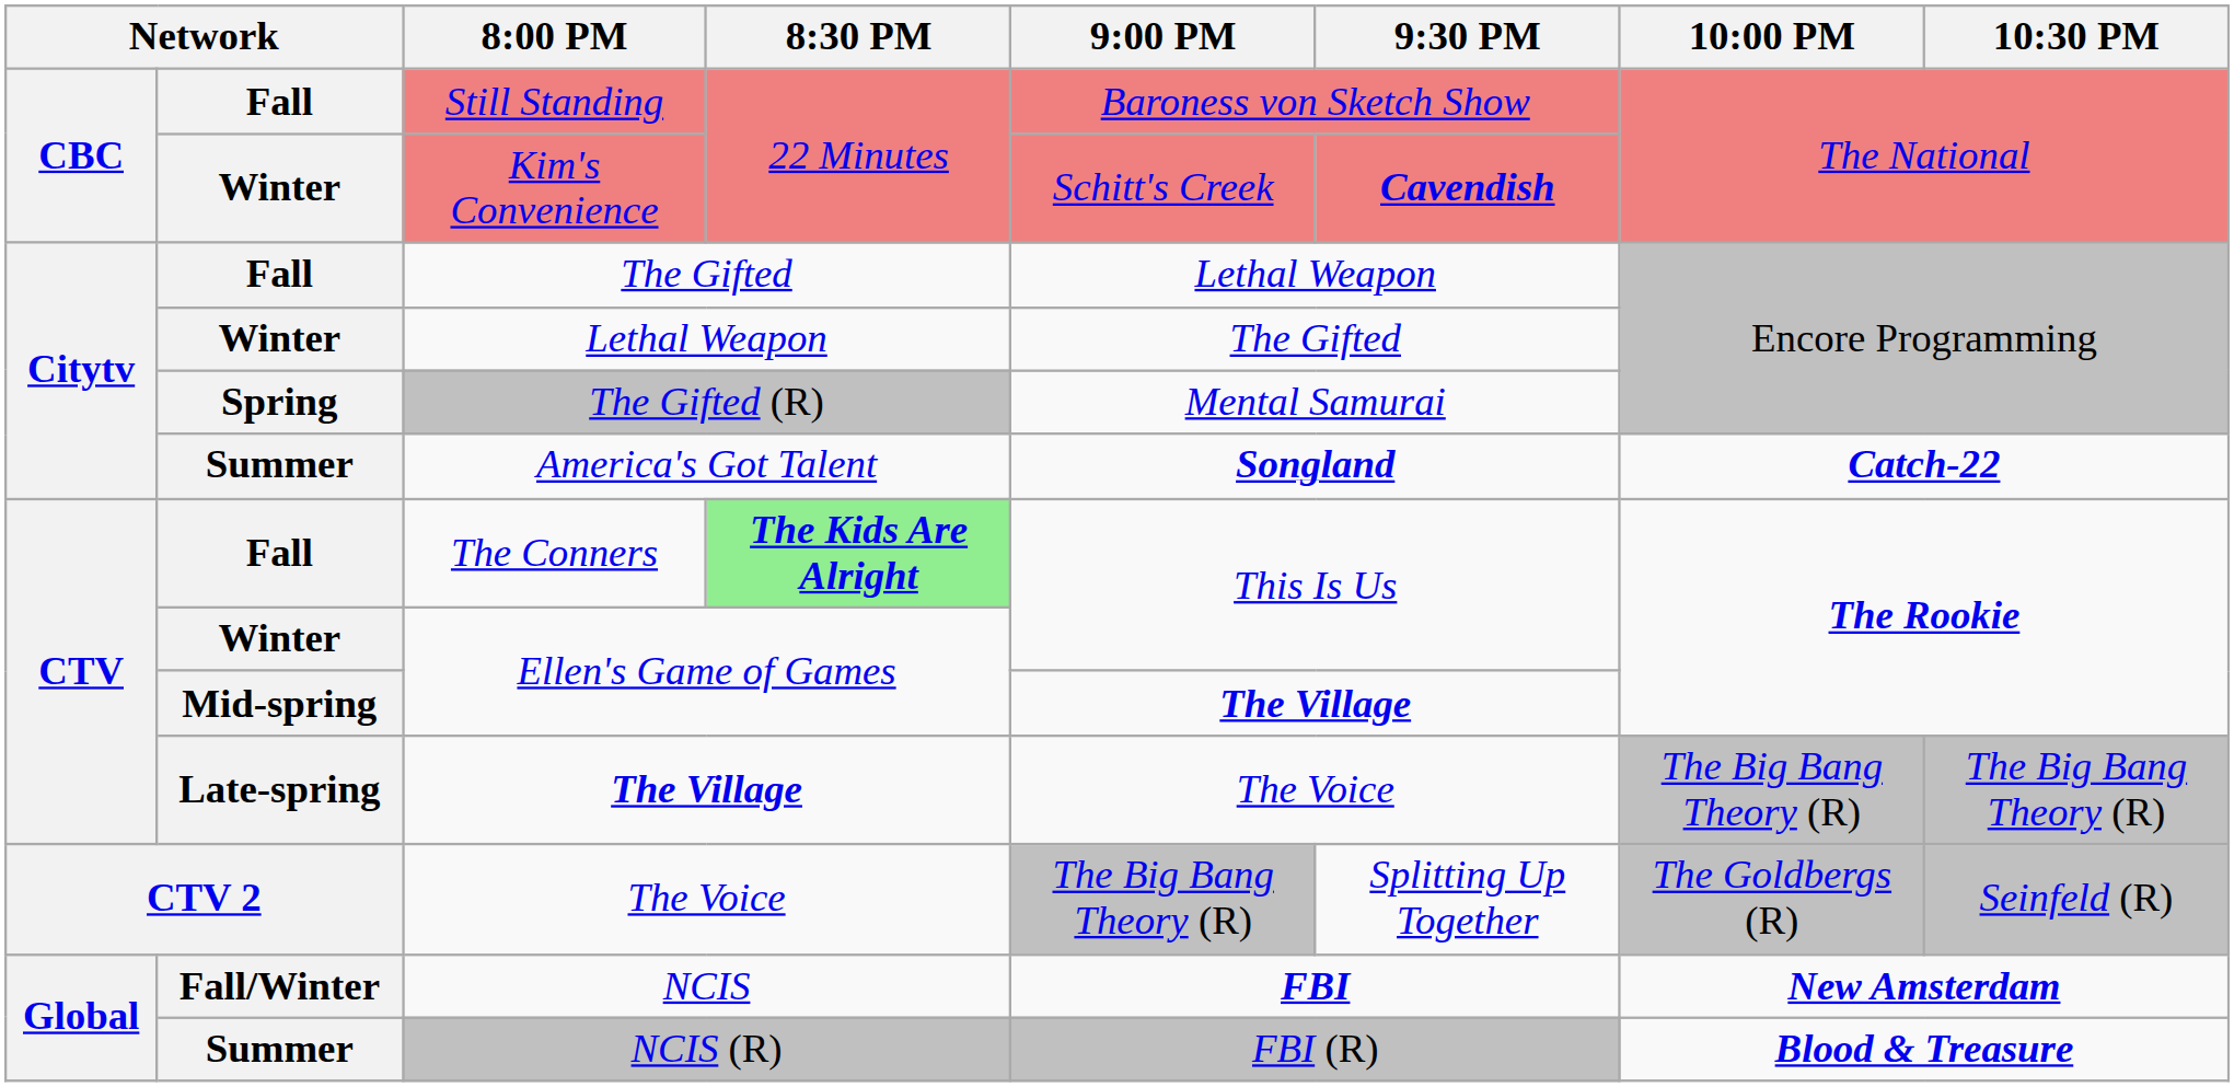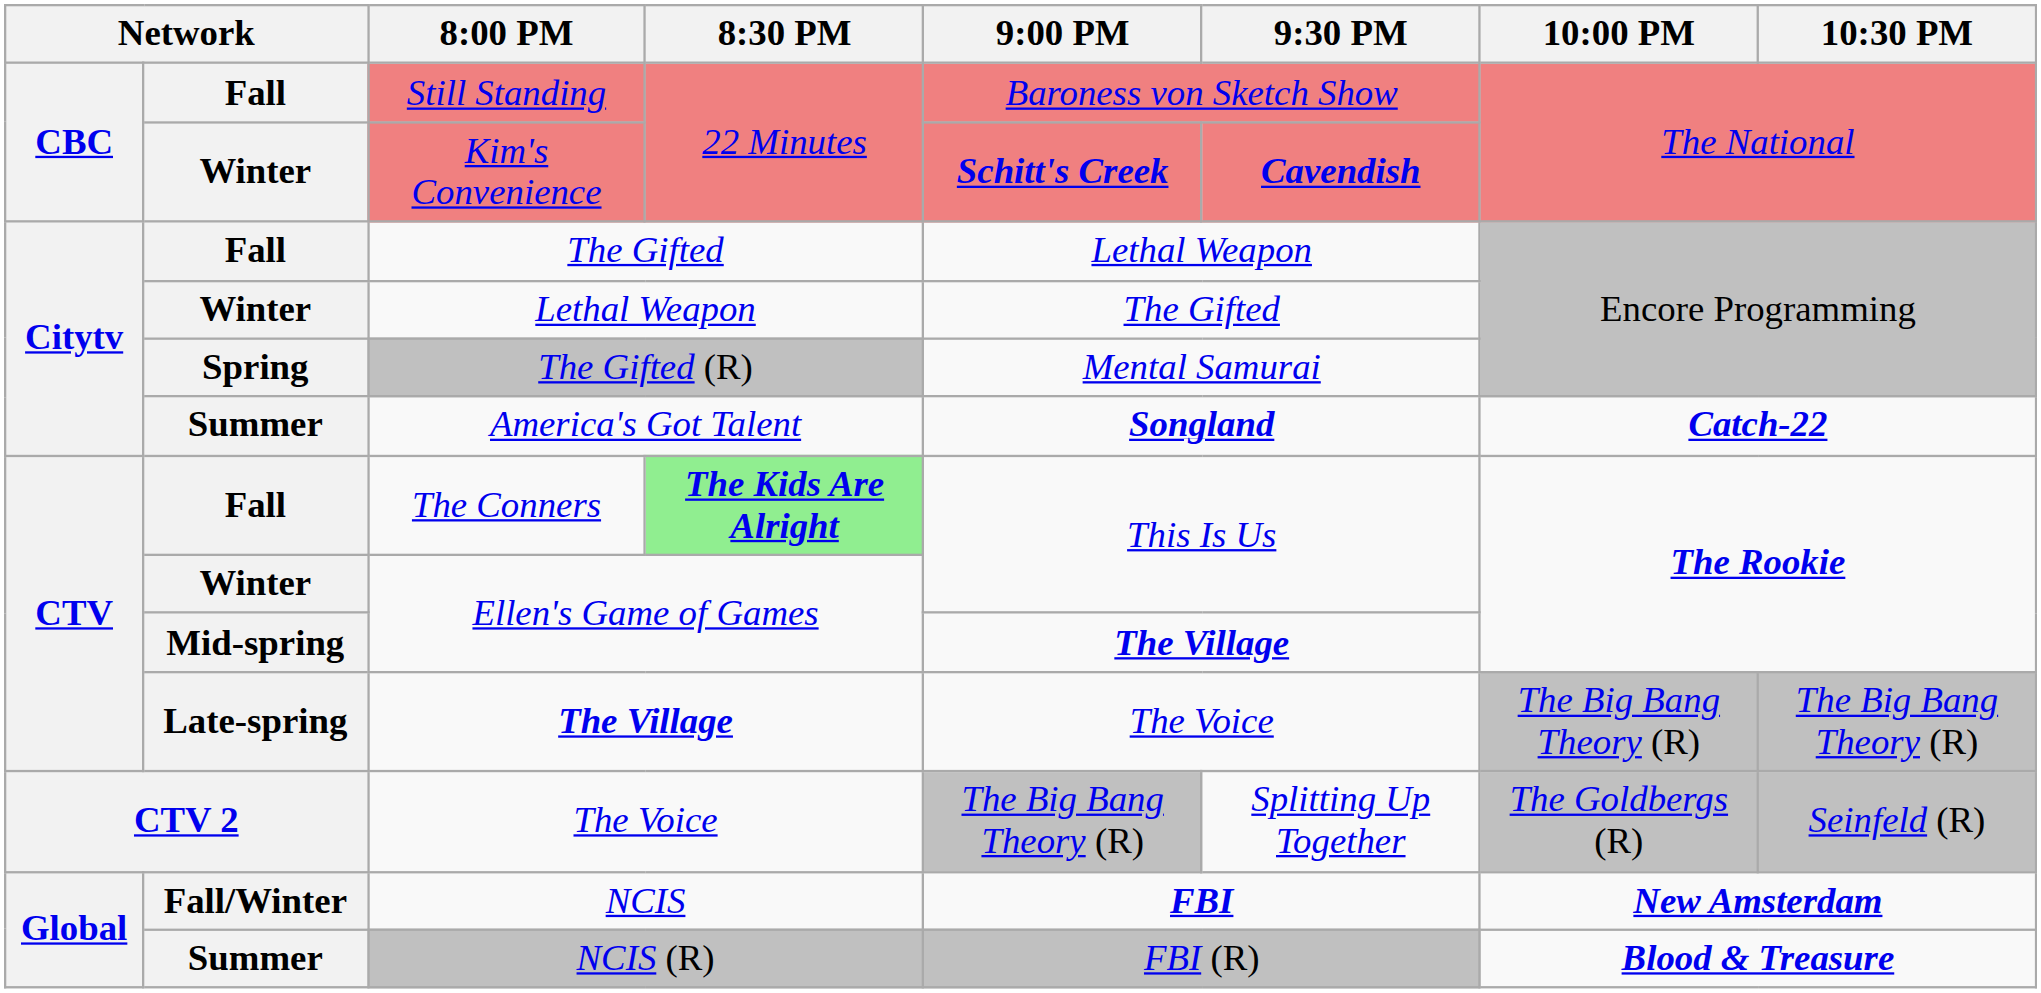Kim's Convenience | 9:00 PM: normal -> bold
